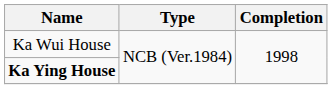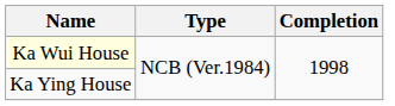Ka Wui House | Name: no background -> lightyellow background
Ka Ying House | Name: bold -> normal
